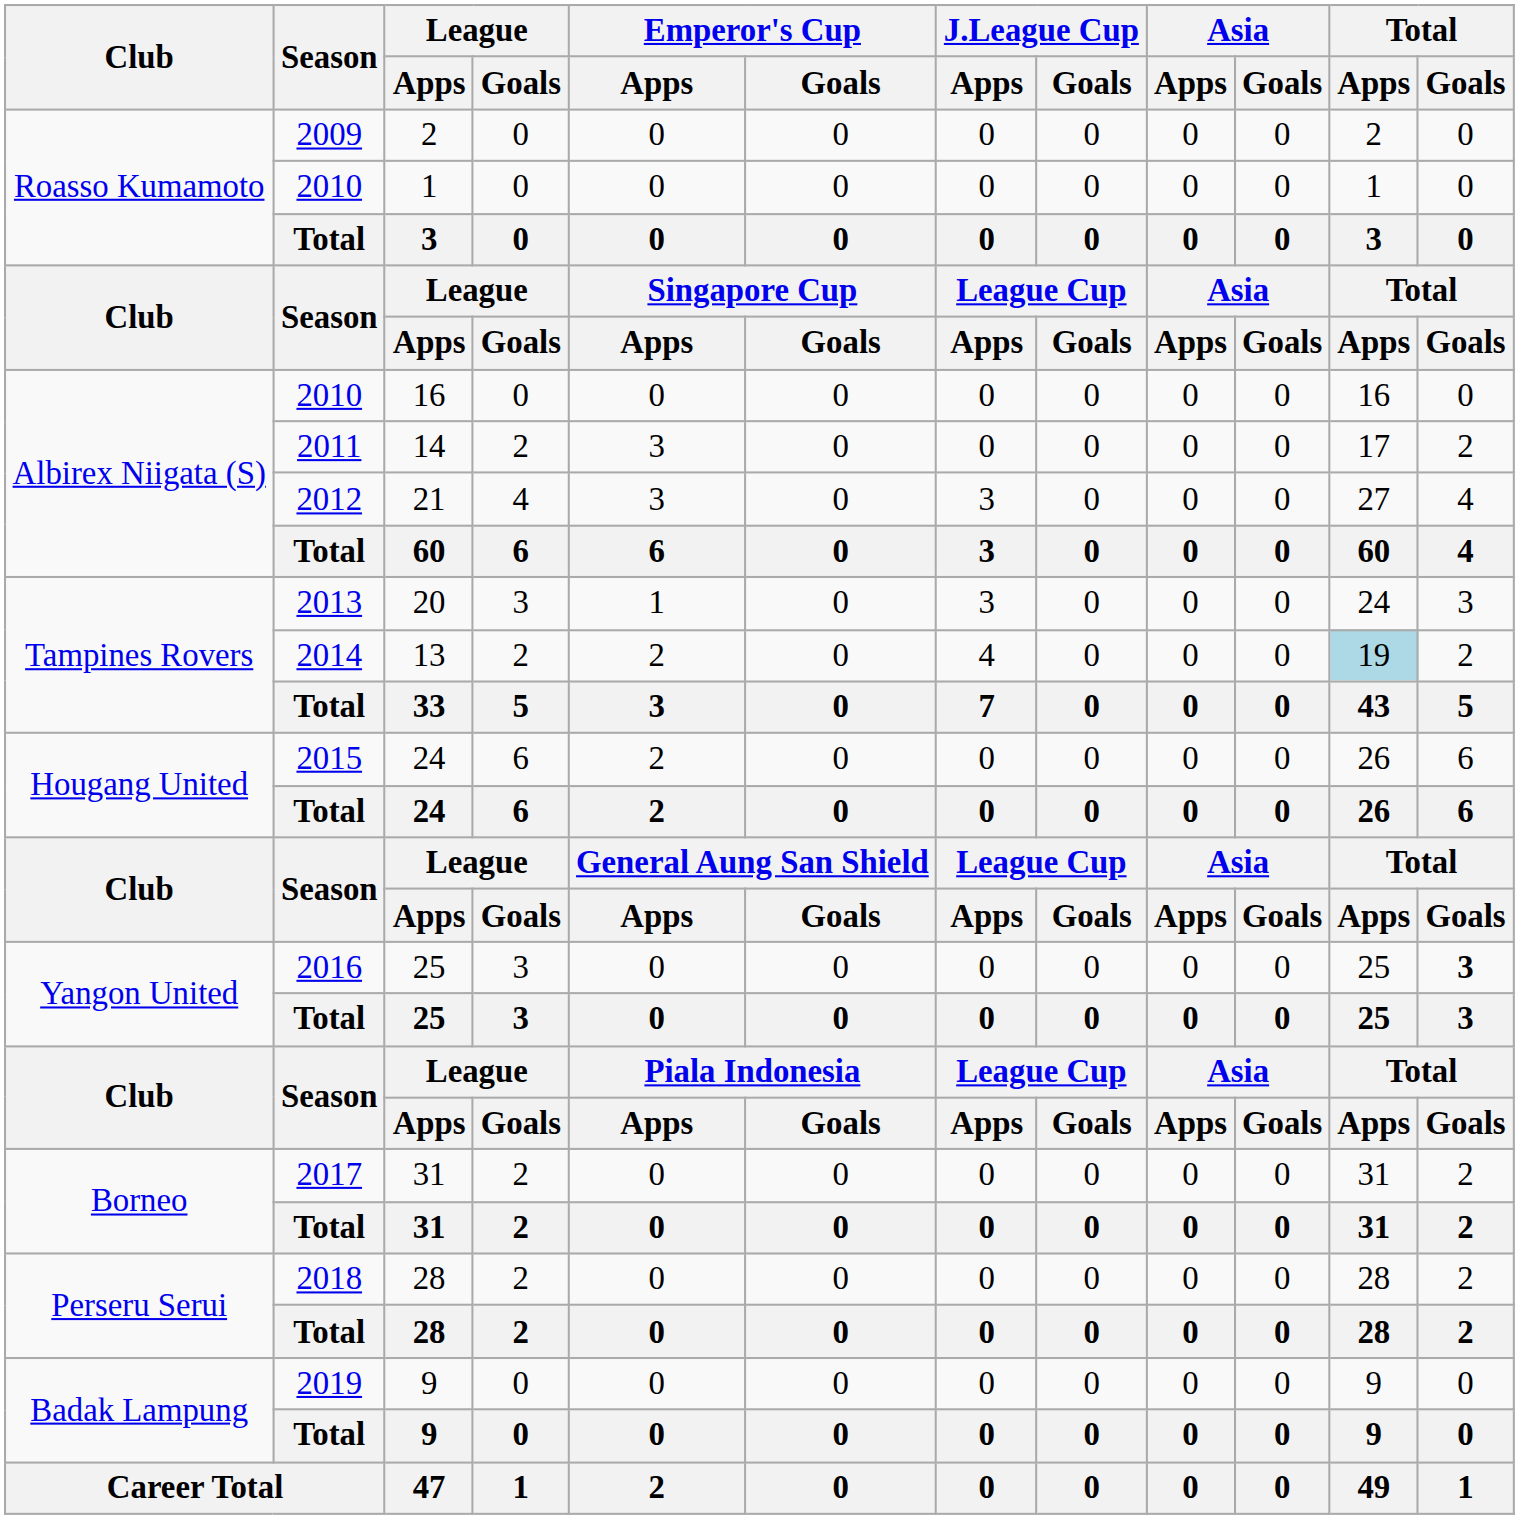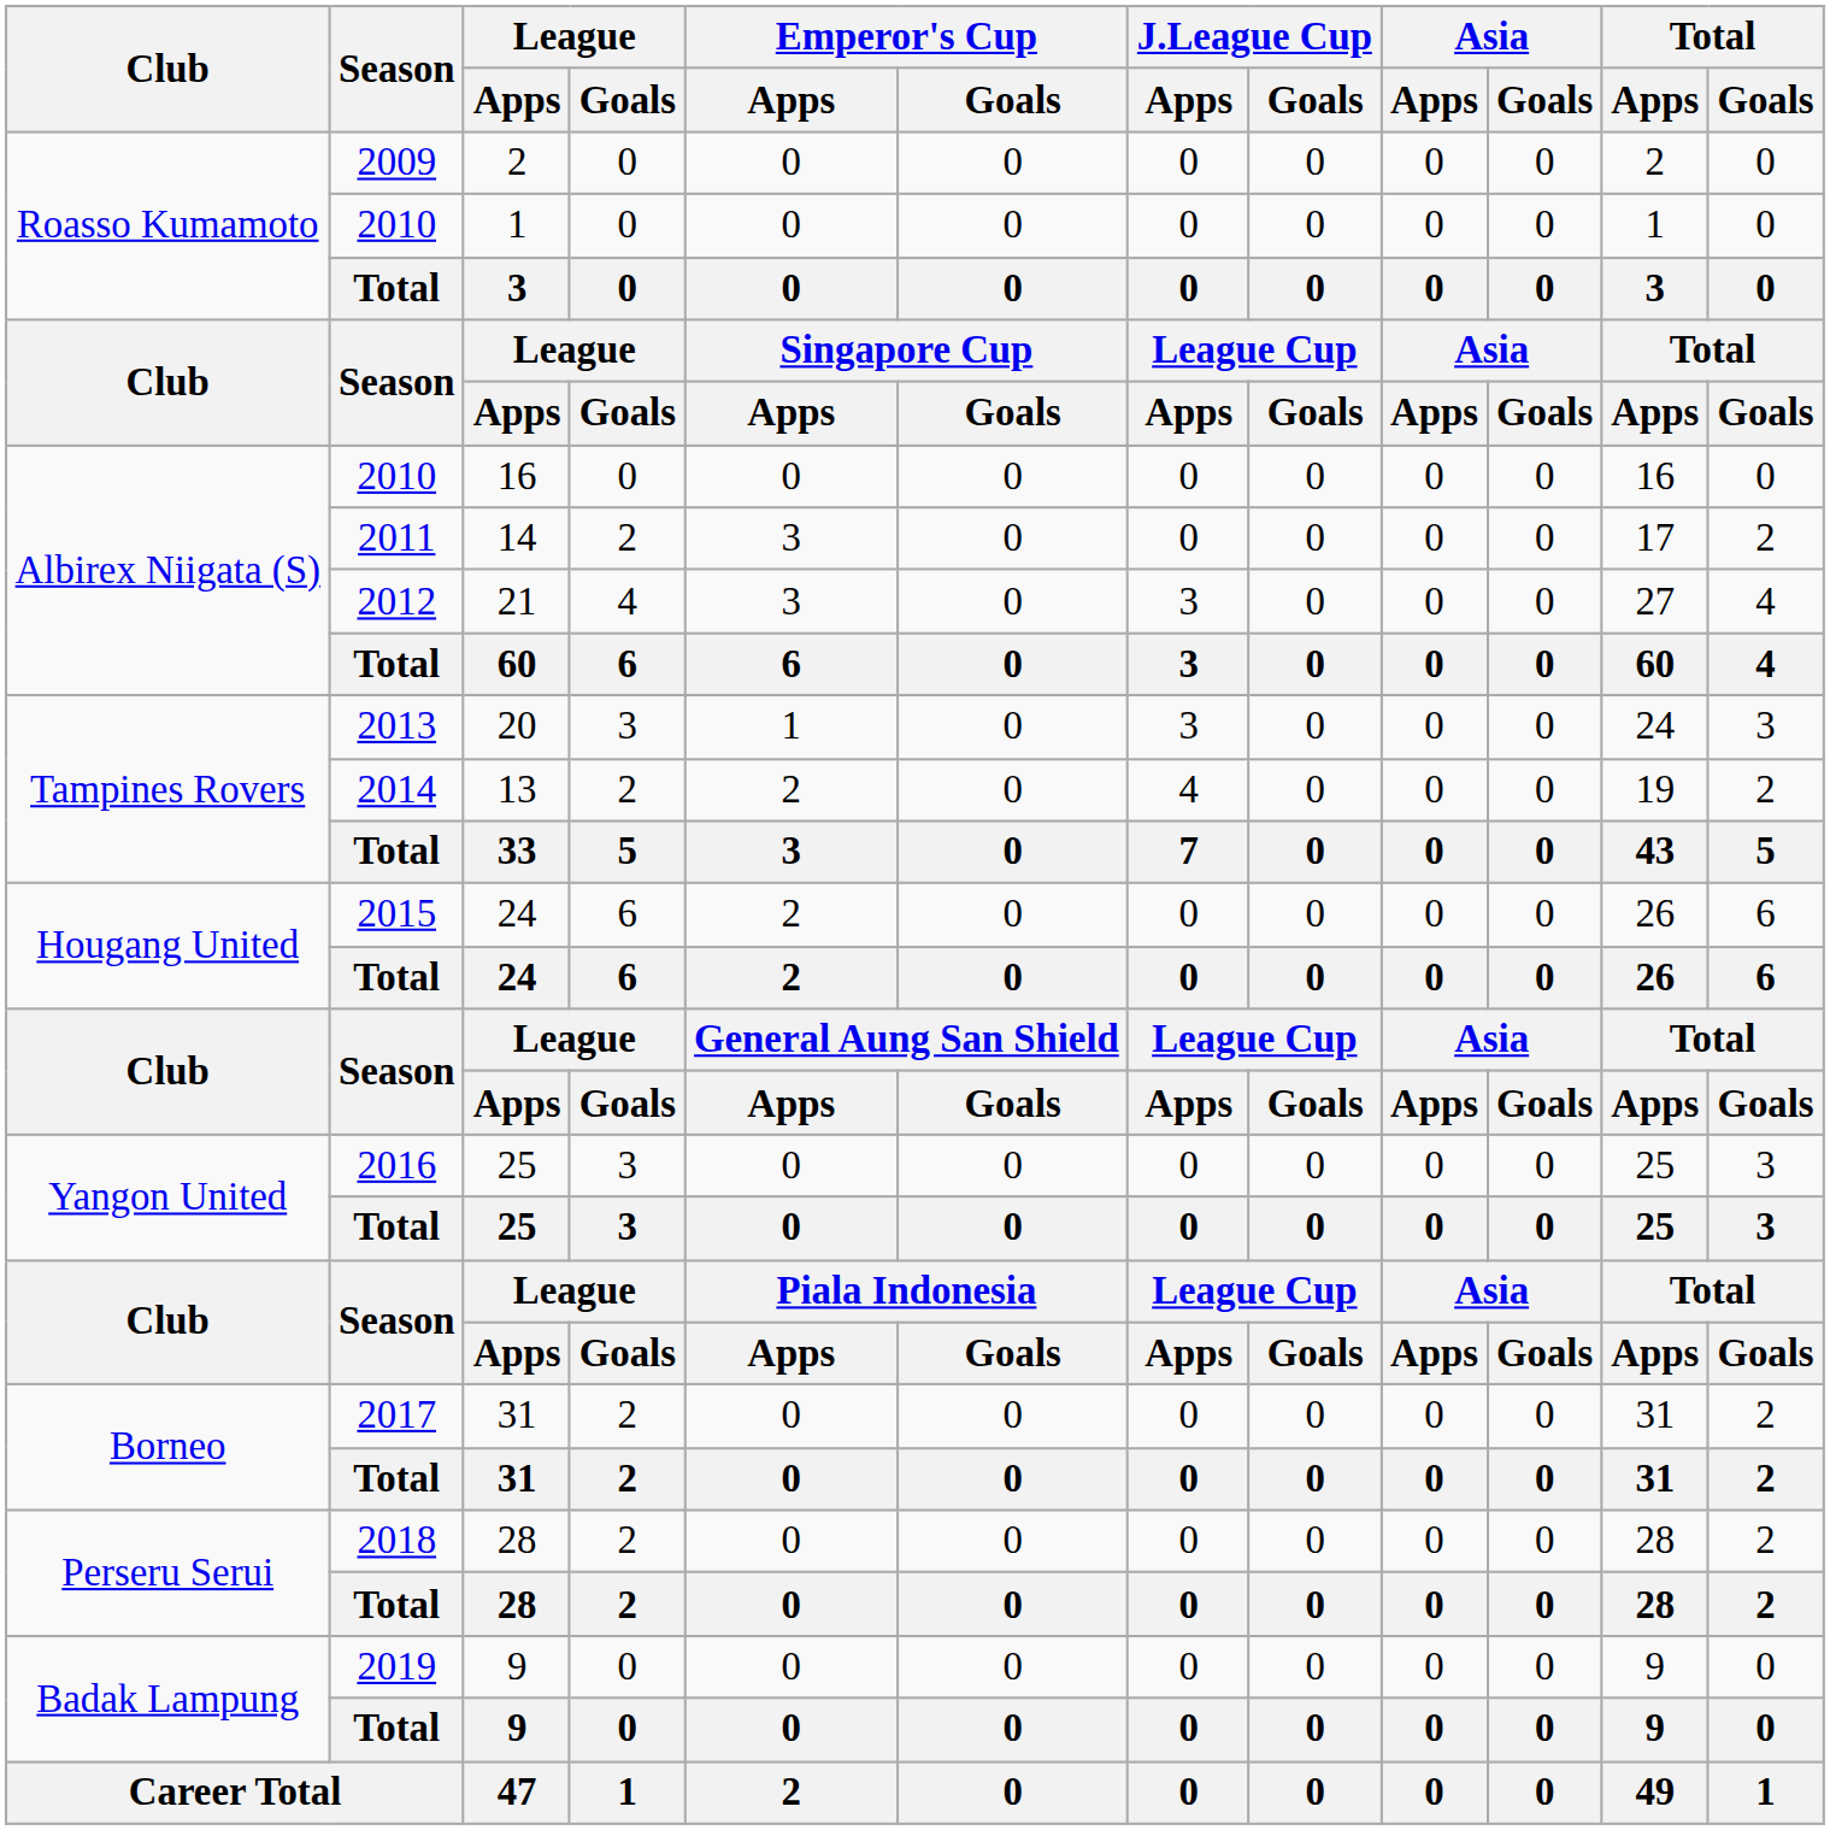13 | Total / Apps: lightblue background -> no background
2016 / 25 | Total / Goals: bold -> normal
